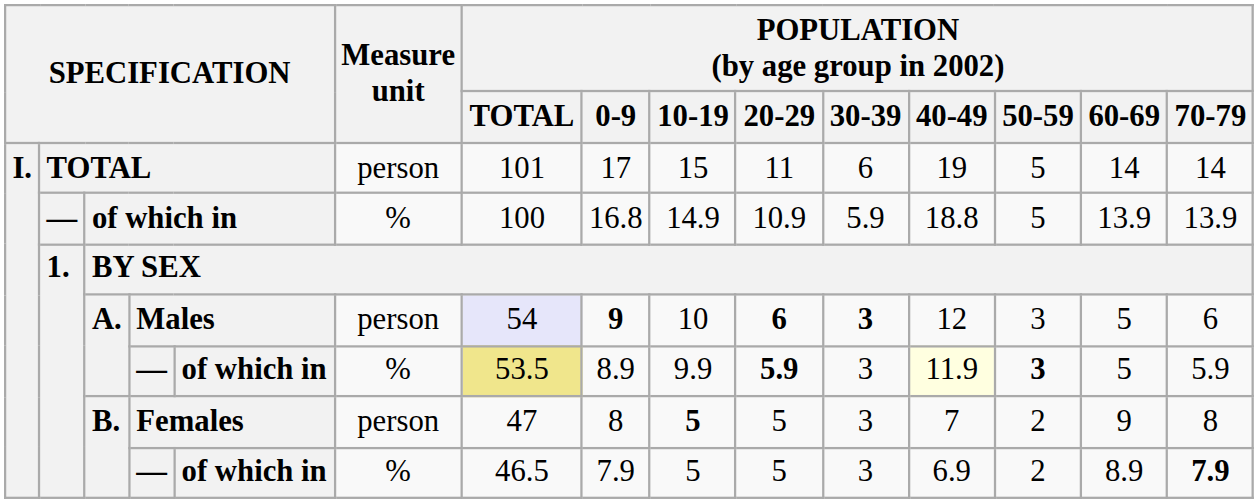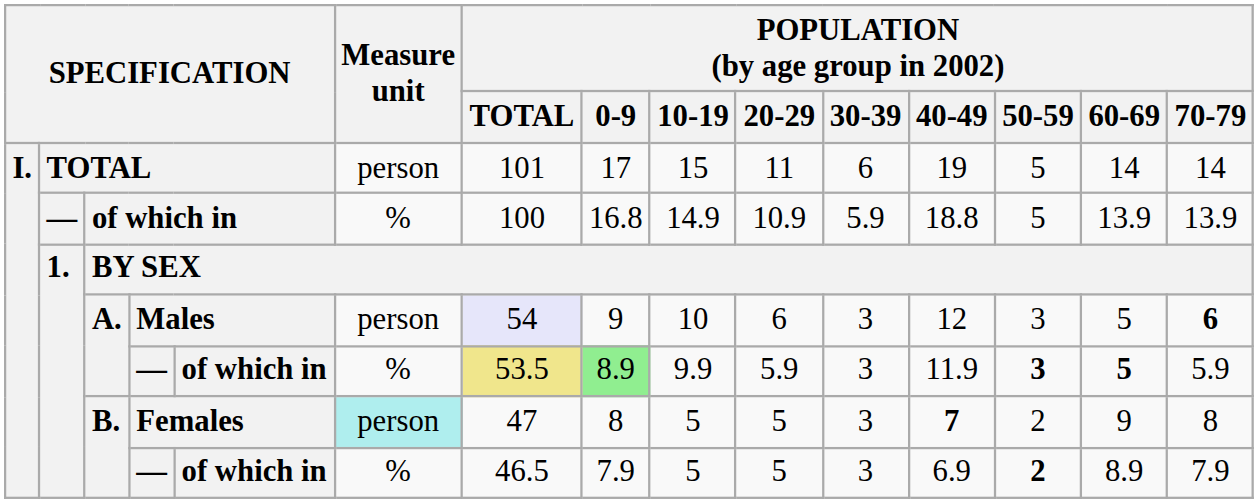Males | POPULATION (by age group in 2002) / 0-9: bold -> normal
Males | POPULATION (by age group in 2002) / 20-29: bold -> normal
Males | POPULATION (by age group in 2002) / 30-39: bold -> normal
Males | POPULATION (by age group in 2002) / 70-79: normal -> bold
A. / — | POPULATION (by age group in 2002) / 0-9: no background -> lightgreen background
A. / — | POPULATION (by age group in 2002) / 20-29: bold -> normal
A. / — | POPULATION (by age group in 2002) / 40-49: lightyellow background -> no background
A. / — | POPULATION (by age group in 2002) / 60-69: normal -> bold
Females | Measure unit: no background -> paleturquoise background
Females | POPULATION (by age group in 2002) / 10-19: bold -> normal
Females | POPULATION (by age group in 2002) / 40-49: normal -> bold
B. / — | POPULATION (by age group in 2002) / 50-59: normal -> bold
B. / — | POPULATION (by age group in 2002) / 70-79: bold -> normal
